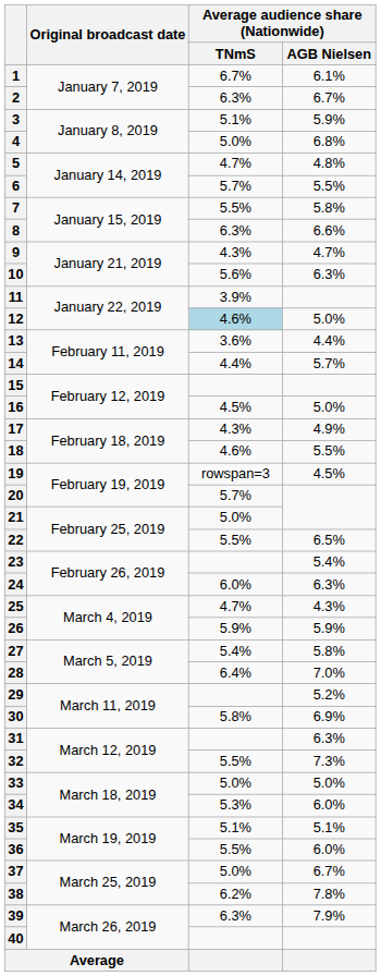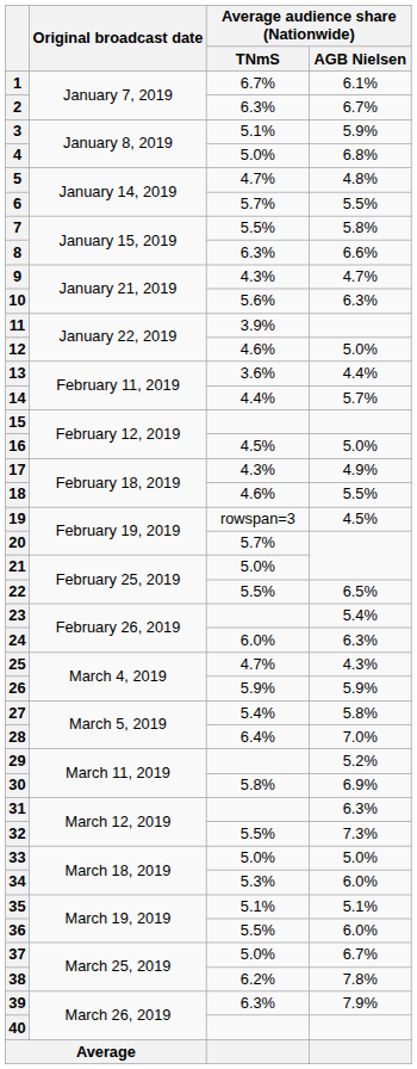12 | Average audience share (Nationwide) / TNmS: lightblue background -> no background
